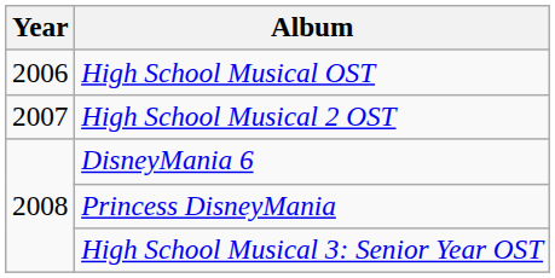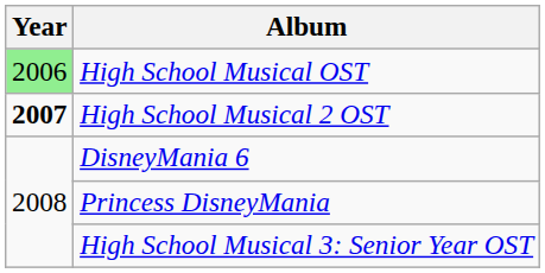High School Musical OST | Year: no background -> lightgreen background
High School Musical 2 OST | Year: normal -> bold
